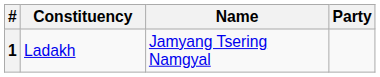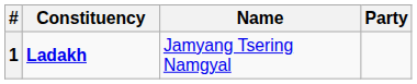1 | Constituency: normal -> bold
